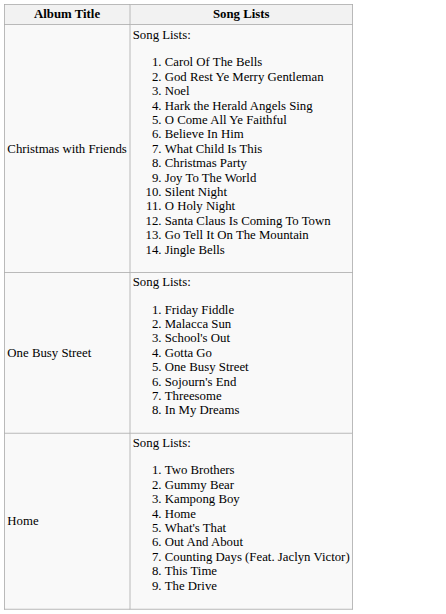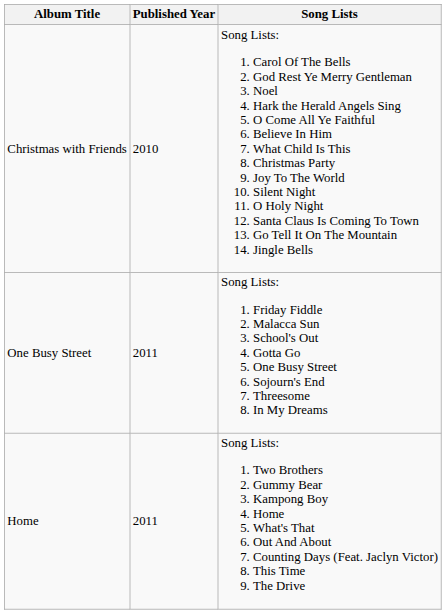+ column: Published Year | 2010 | 2011 | 2011
